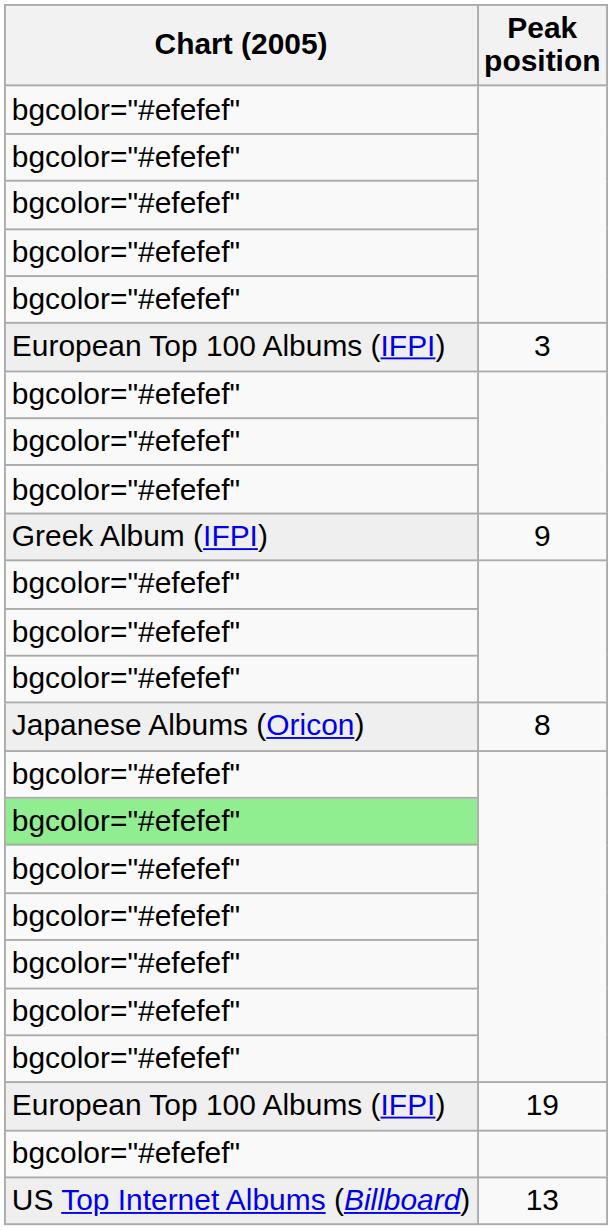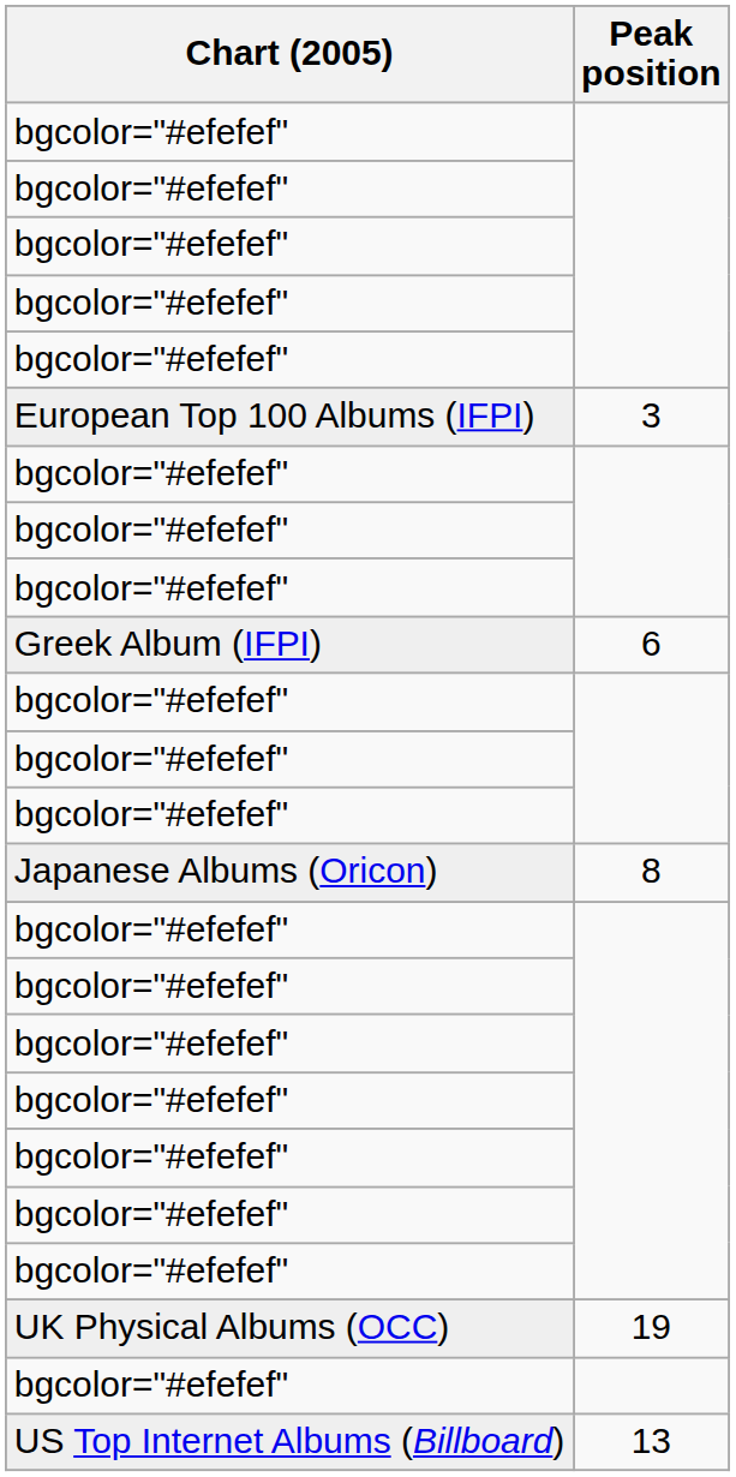row 11 | Peak position: 9 -> 6
row 17 | Chart (2005): lightgreen background -> no background
row 23 | Chart (2005): European Top 100 Albums (IFPI) -> UK Physical Albums (OCC)
